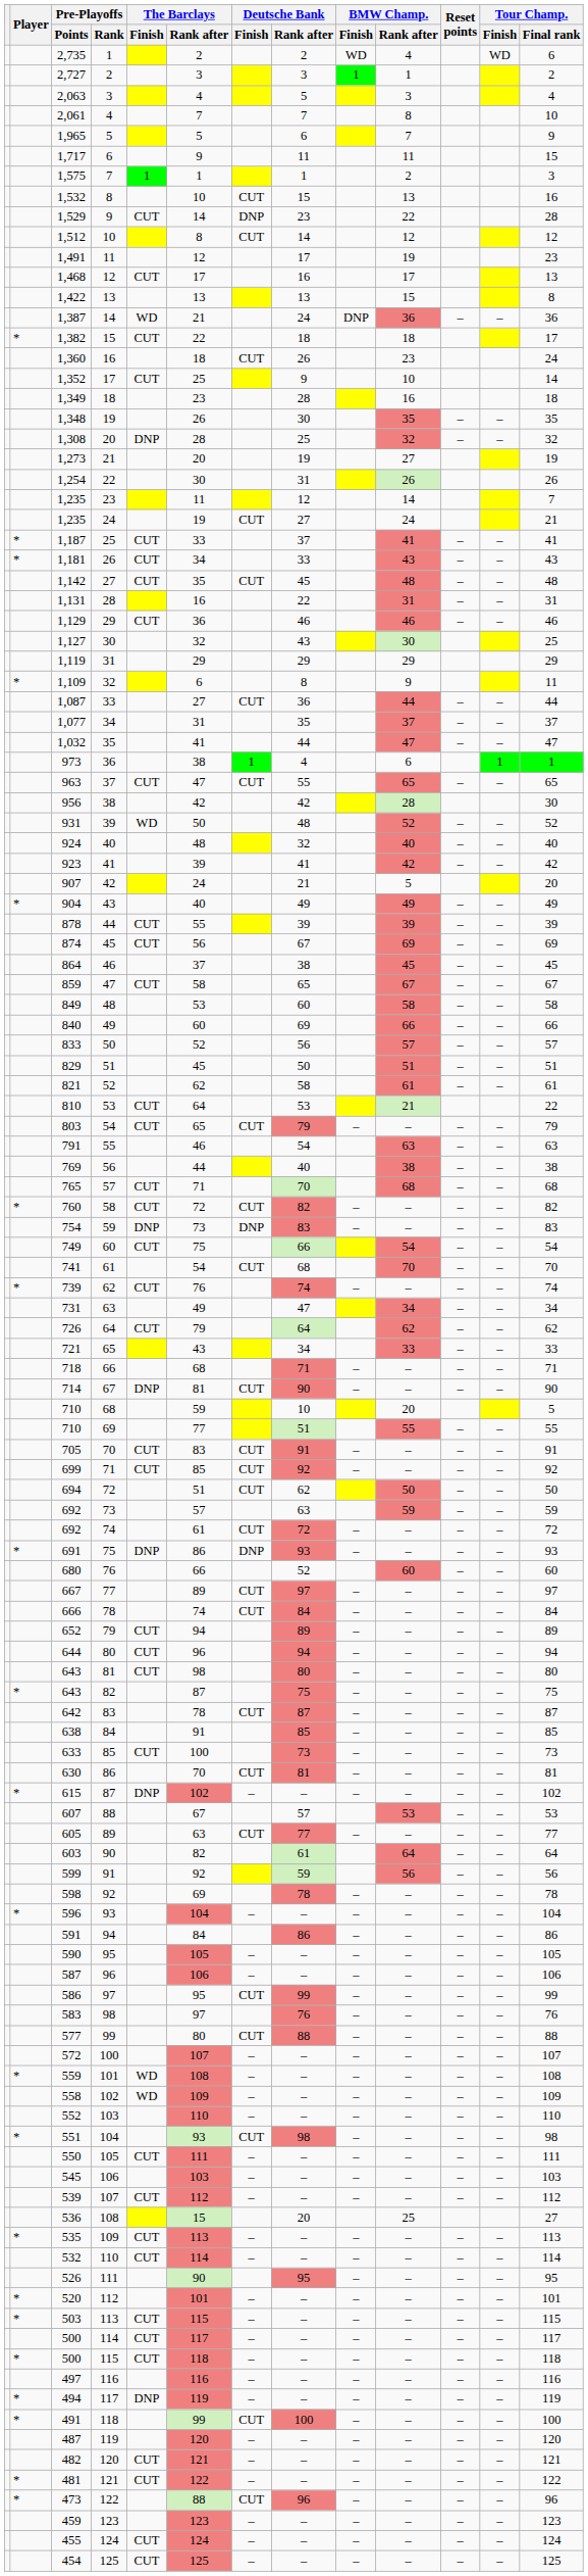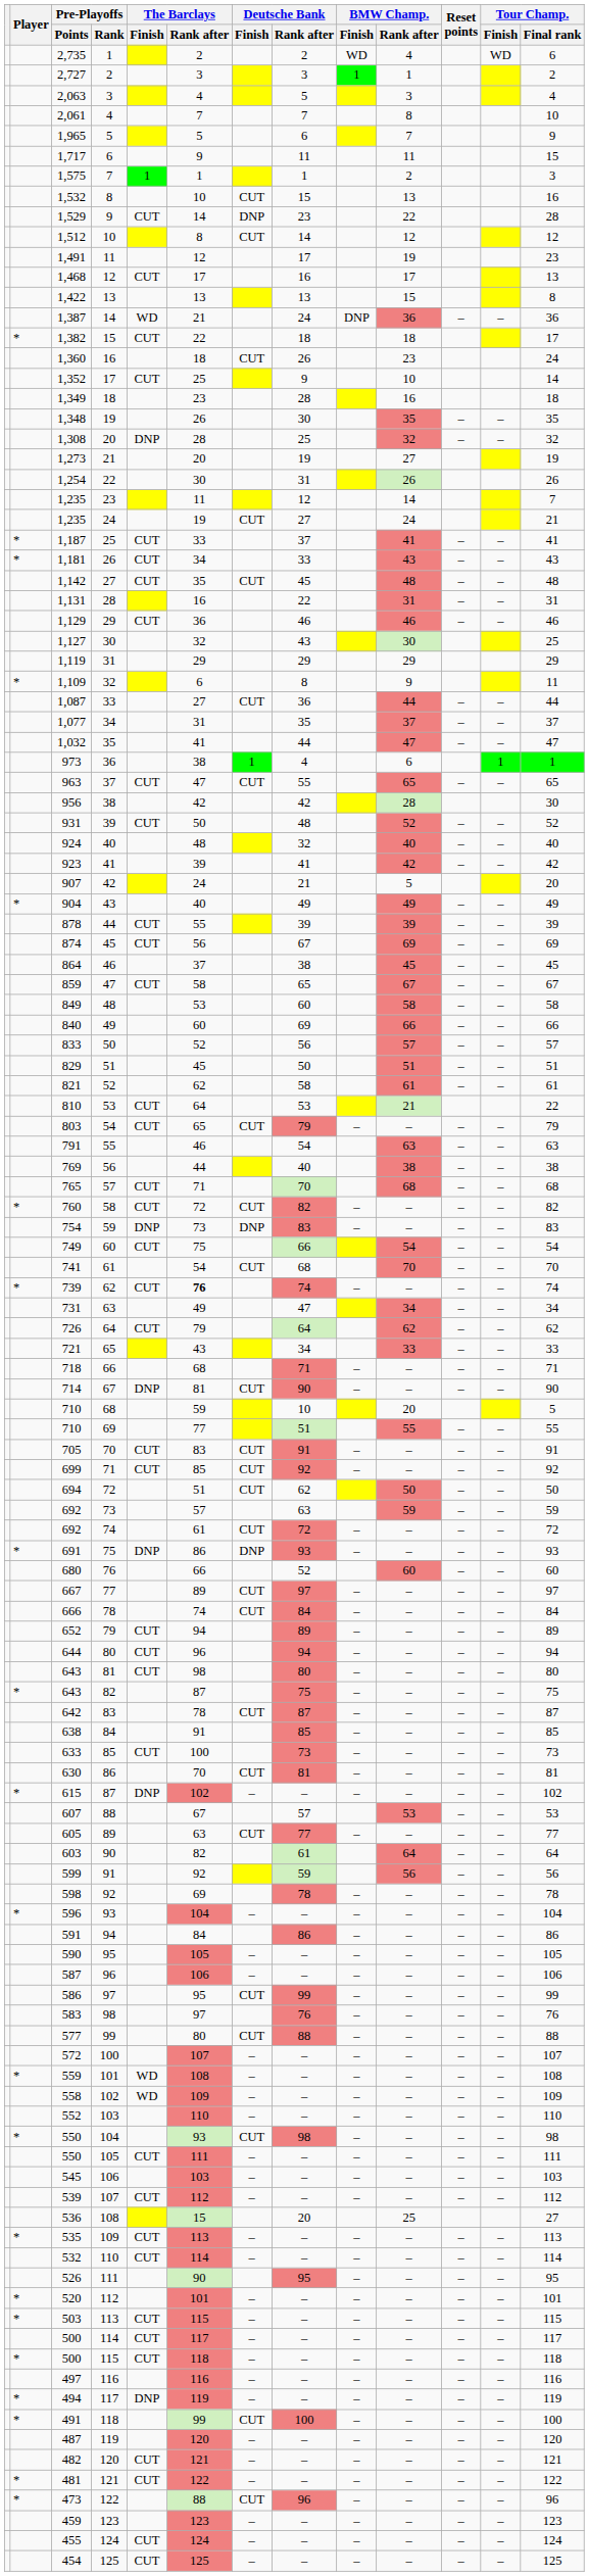row 41 | The Barclays / Finish: WD -> CUT
row 64 | The Barclays / Rank after: normal -> bold
row 106 | Pre-Playoffs / Points: 551 -> 550
